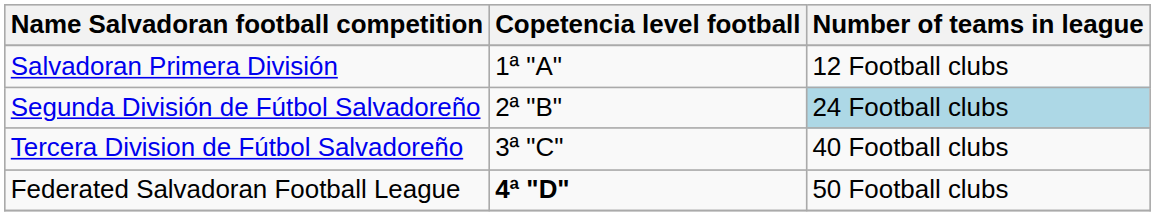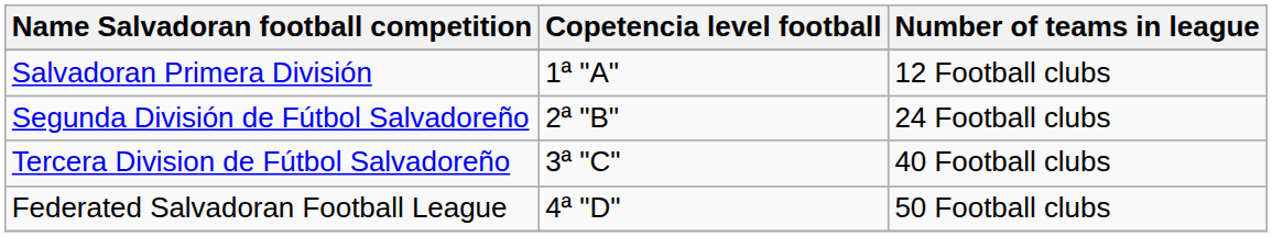Segunda División de Fútbol Salvadoreño | Number of teams in league: lightblue background -> no background
Federated Salvadoran Football League | Copetencia level football: bold -> normal
